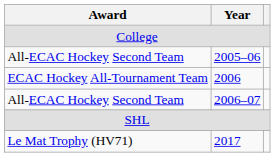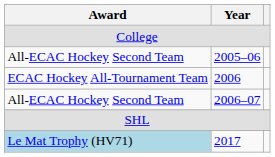2017 | Award: no background -> lightblue background
